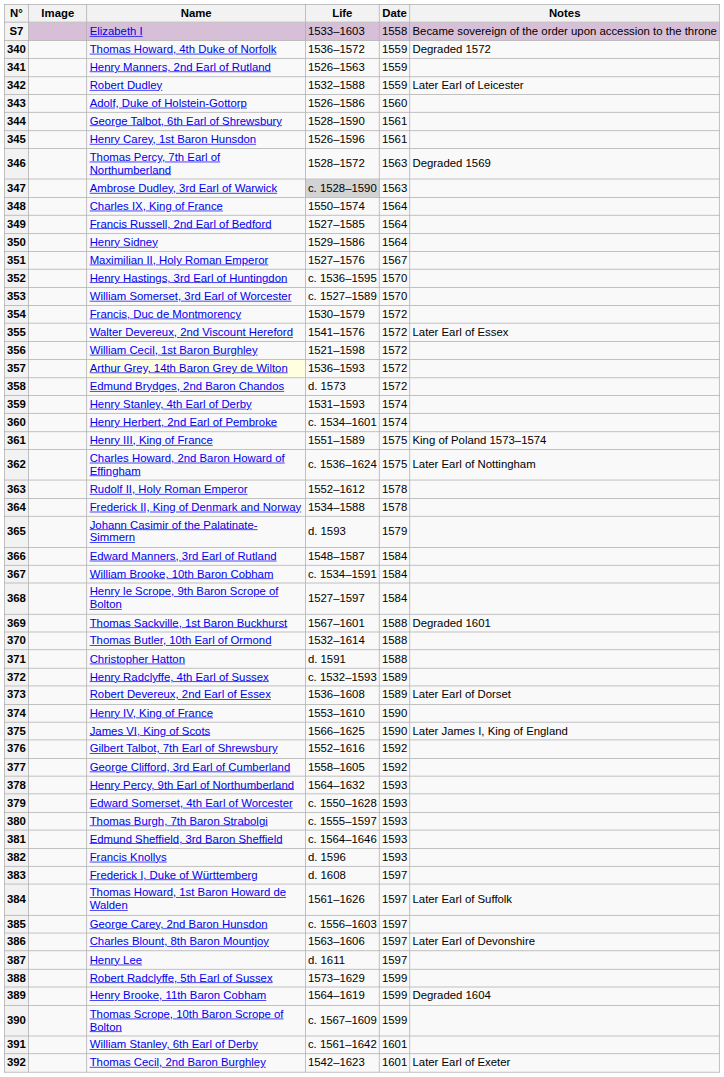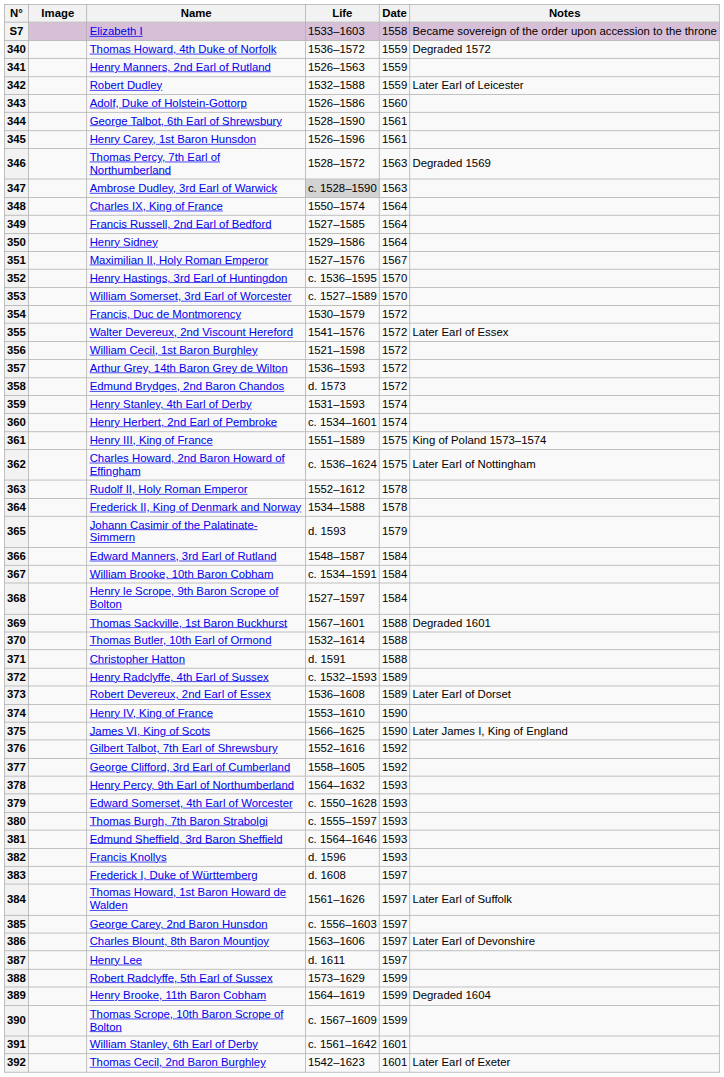357 | Name: lightyellow background -> no background
